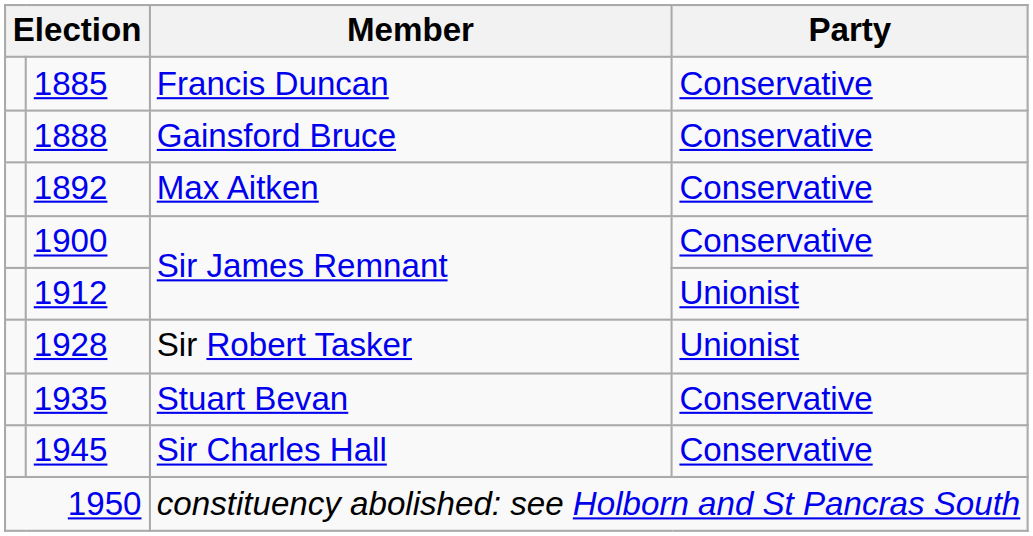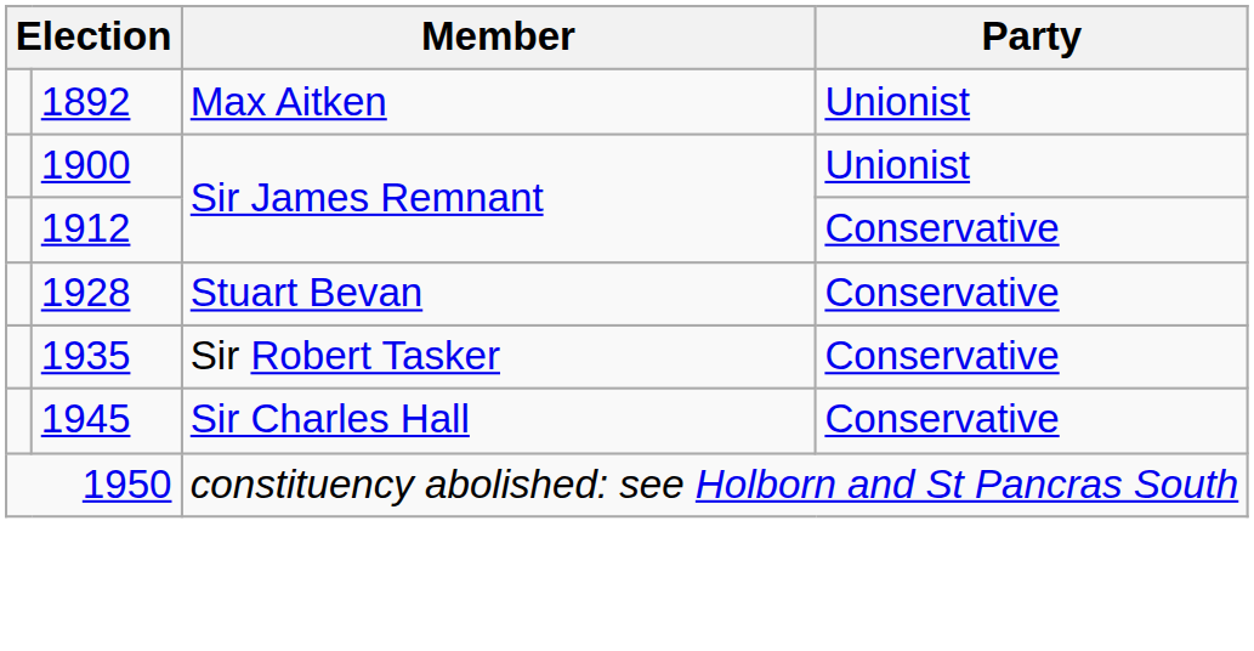- row: 1885 | Francis Duncan | Conservative
- row: 1888 | Gainsford Bruce | Conservative
1892 | Party: Conservative -> Unionist
1900 | Party: Conservative -> Unionist
1912 | Party: Unionist -> Conservative
1928 | Member: Sir Robert Tasker -> Stuart Bevan
1928 | Party: Unionist -> Conservative
1935 | Member: Stuart Bevan -> Sir Robert Tasker
